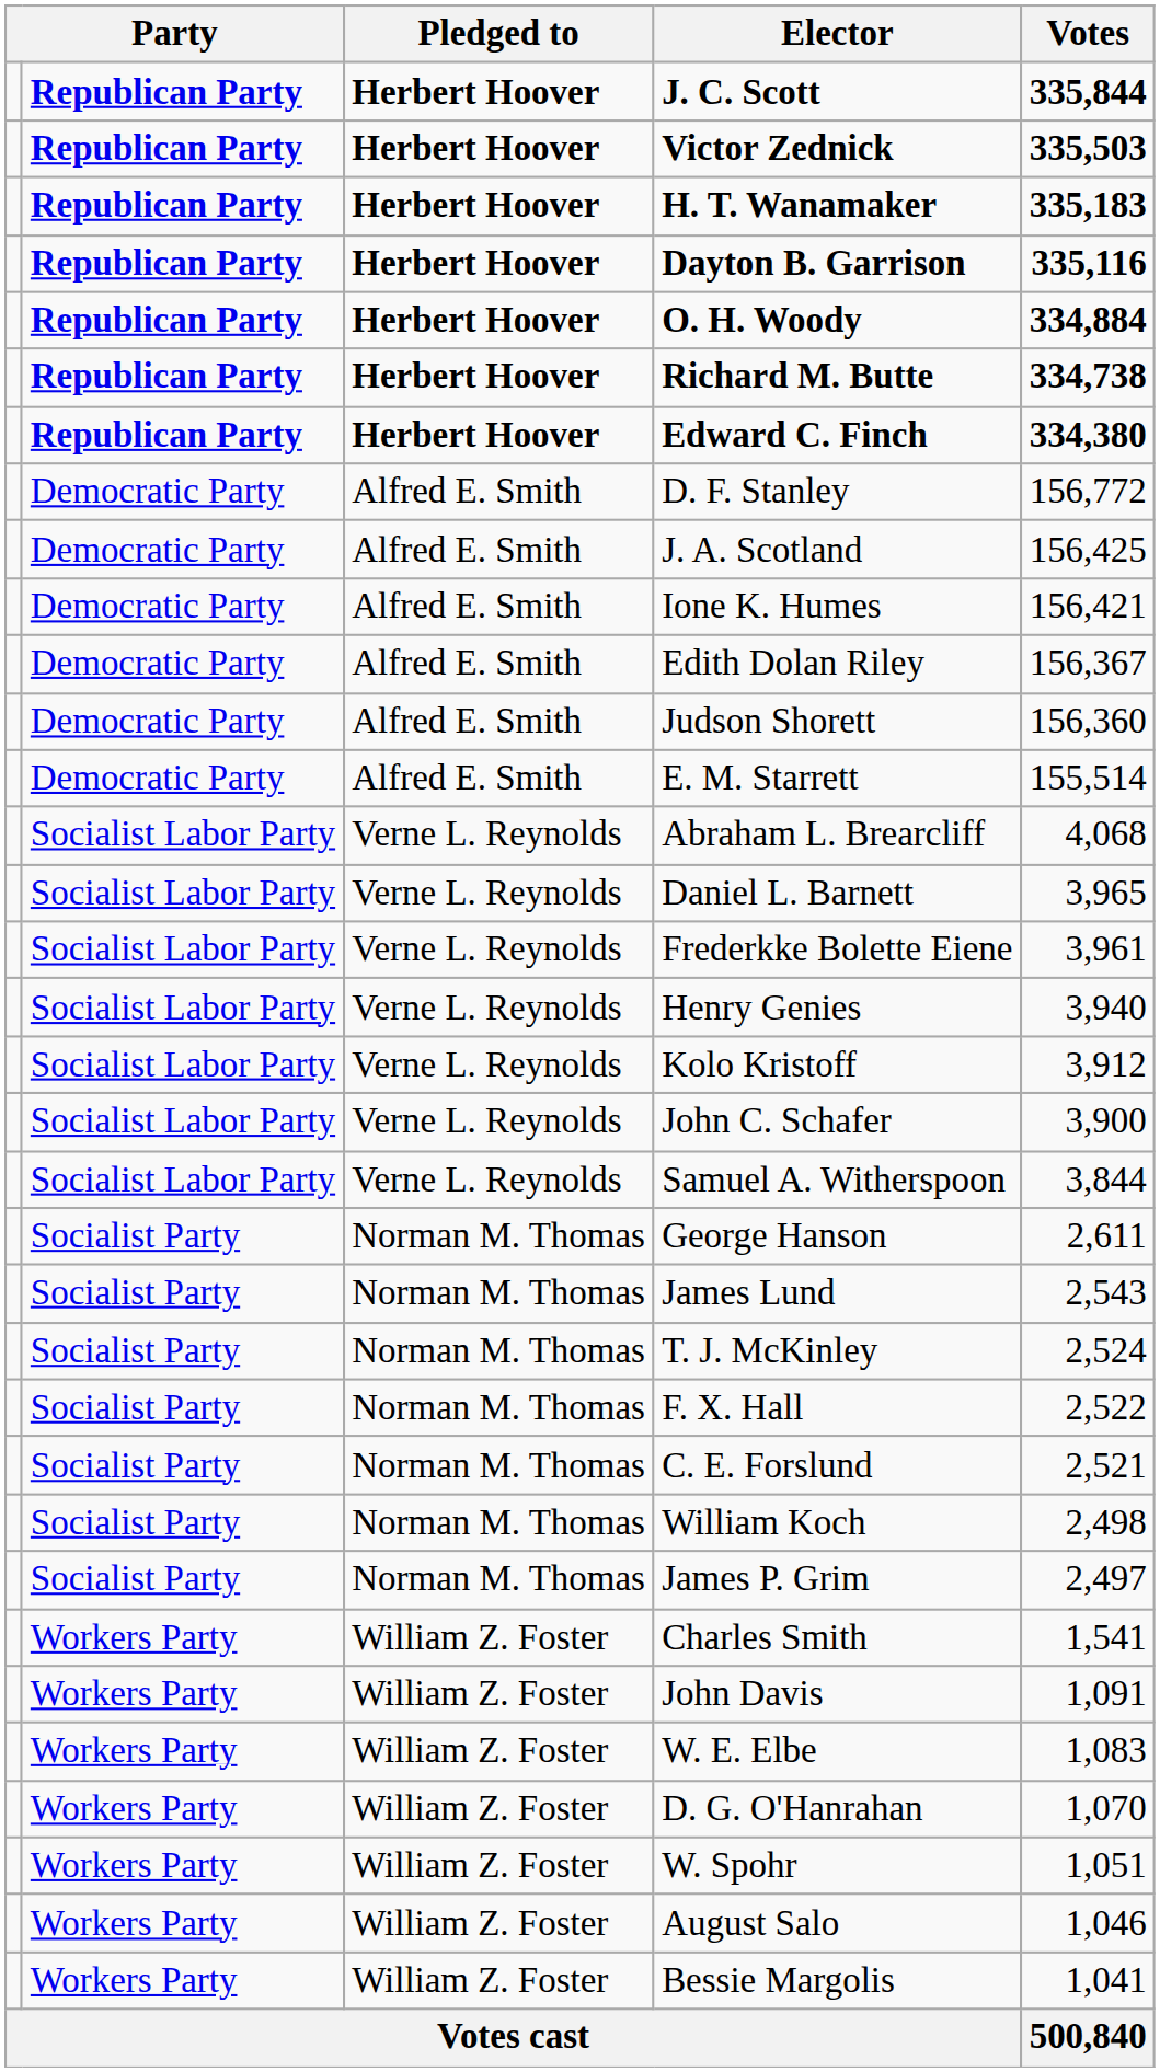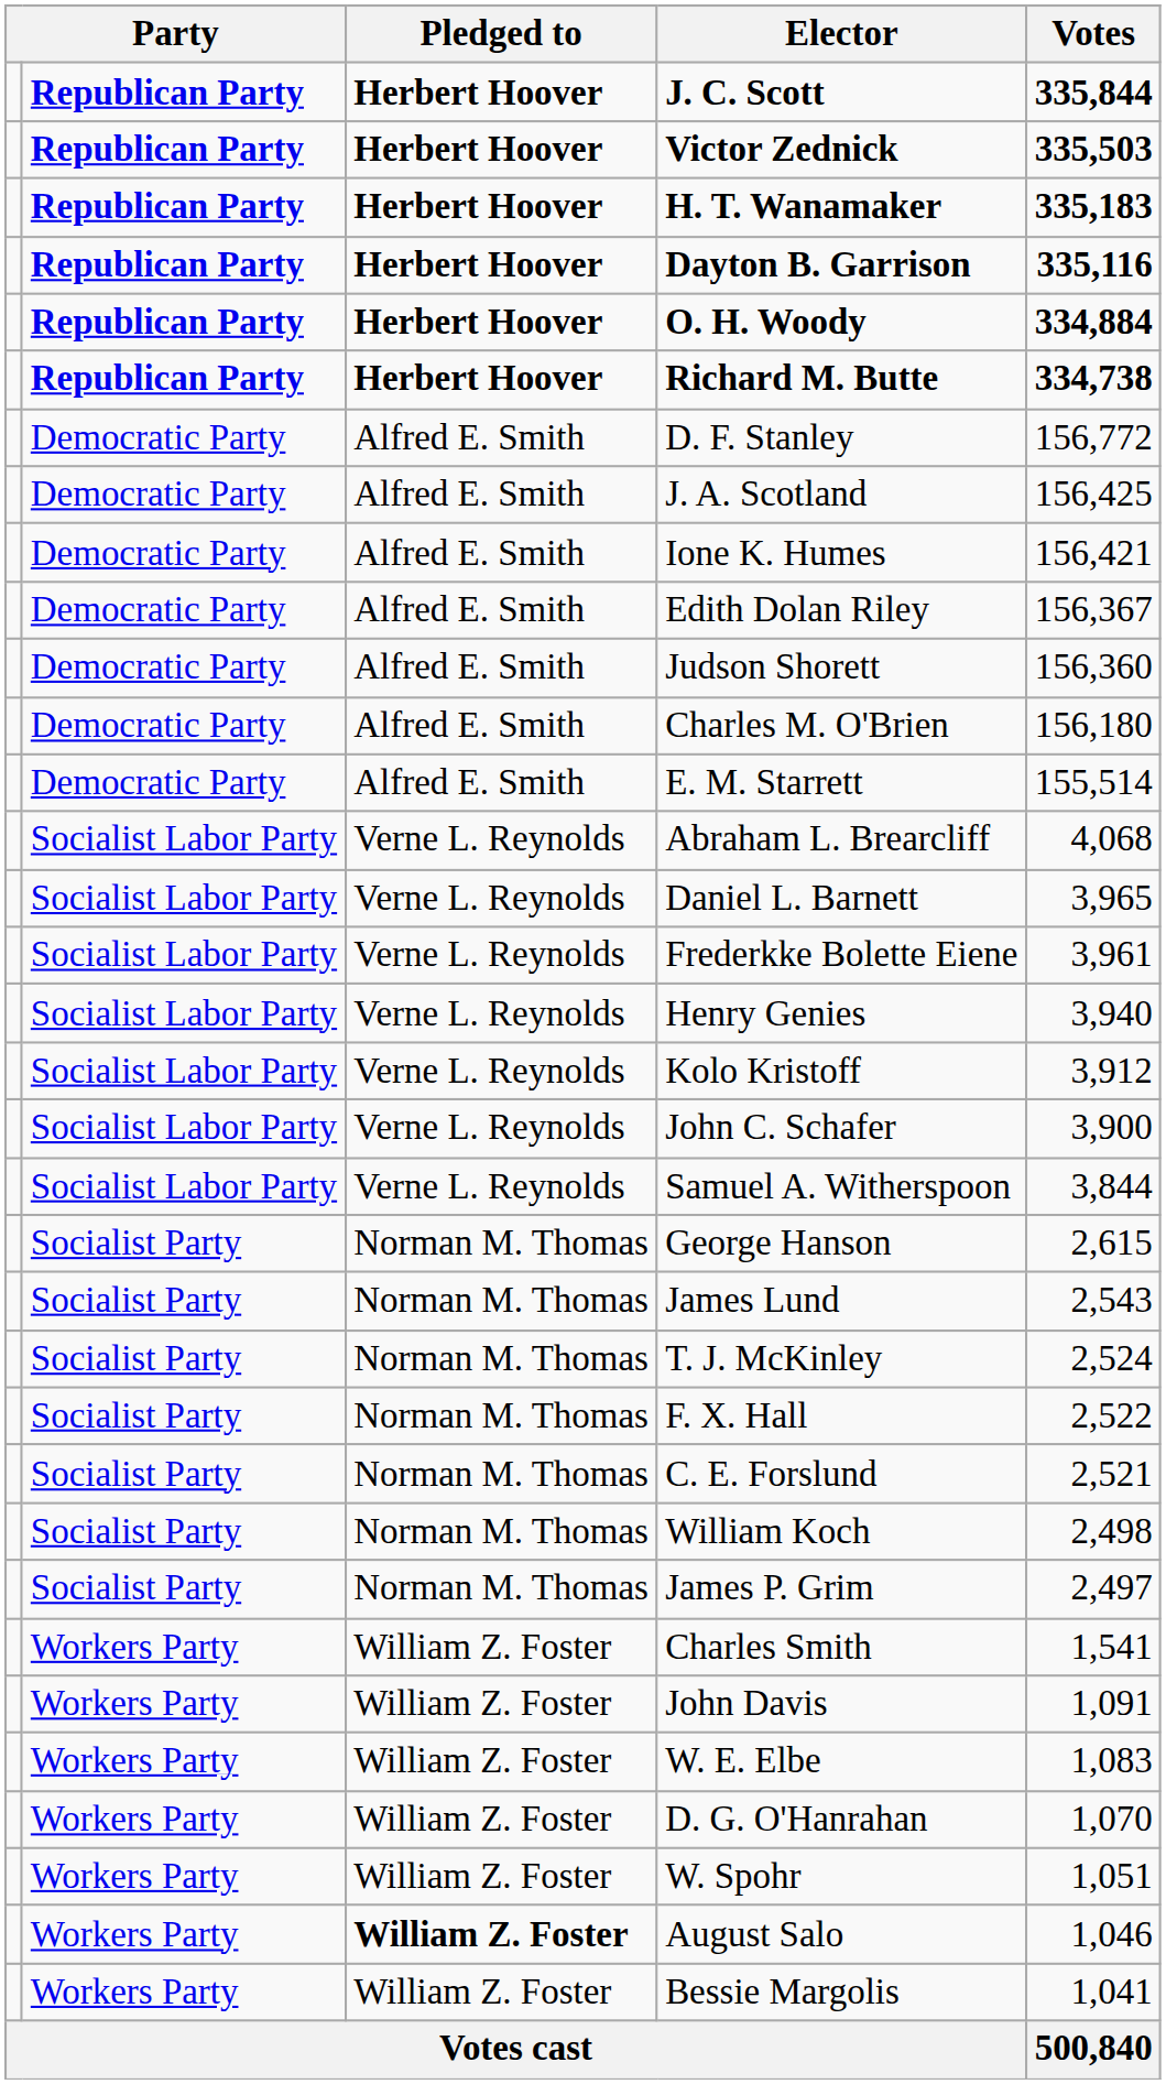- row: Republican Party | Herbert Hoover | Edward C. Finch | 334,380
+ row: Democratic Party | Alfred E. Smith | Charles M. O'Brien | 156,180
George Hanson | Votes: 2,611 -> 2,615
August Salo | Pledged to: normal -> bold
